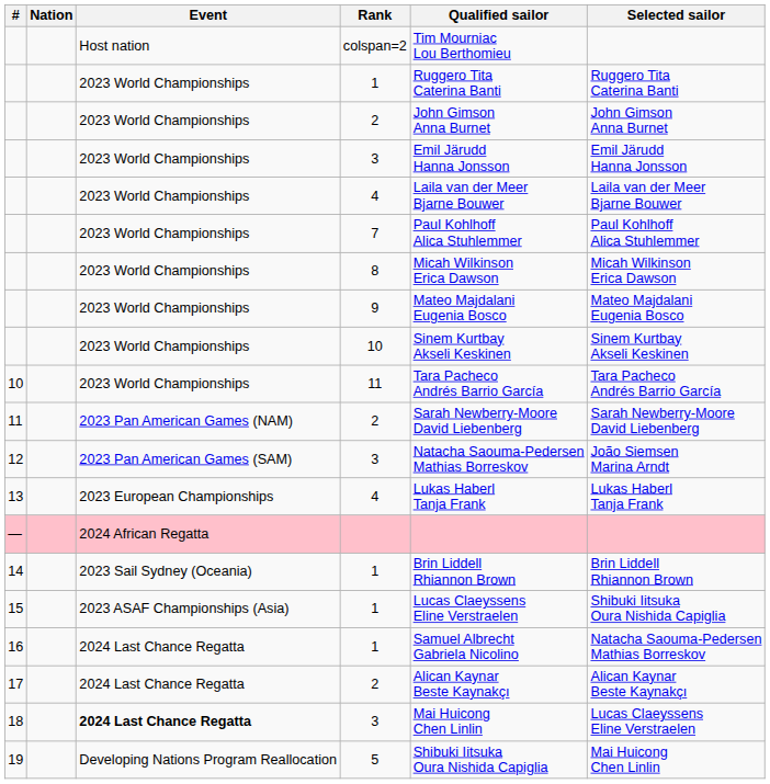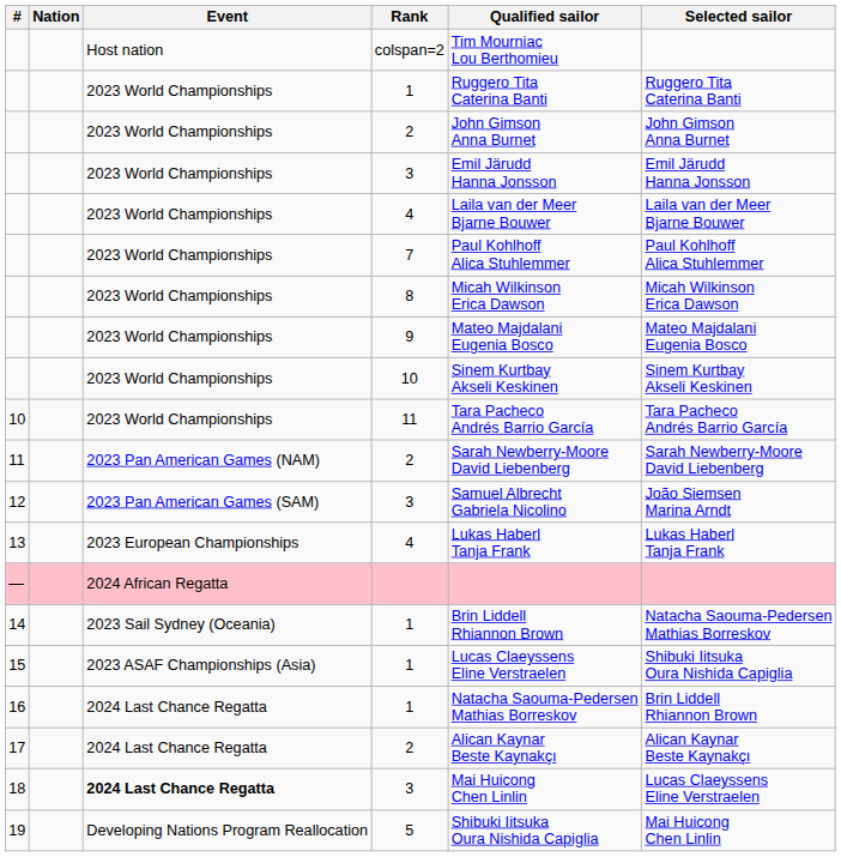12 | Qualified sailor: Natacha Saouma-Pedersen Mathias Borreskov -> Samuel Albrecht Gabriela Nicolino
14 | Selected sailor: Brin Liddell Rhiannon Brown -> Natacha Saouma-Pedersen Mathias Borreskov
16 | Qualified sailor: Samuel Albrecht Gabriela Nicolino -> Natacha Saouma-Pedersen Mathias Borreskov
16 | Selected sailor: Natacha Saouma-Pedersen Mathias Borreskov -> Brin Liddell Rhiannon Brown
